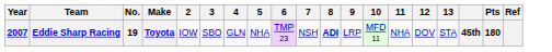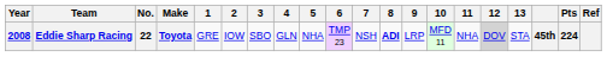+ column: 1 | GRE
Eddie Sharp Racing | Year: 2007 -> 2008
Eddie Sharp Racing | No.: 19 -> 22
Eddie Sharp Racing | 12: no background -> lightgrey background
Eddie Sharp Racing | Pts: 180 -> 224
